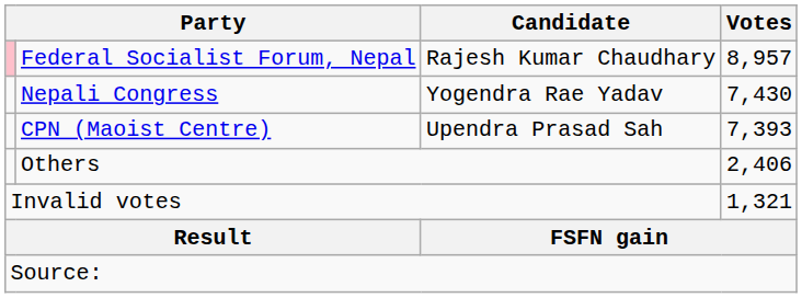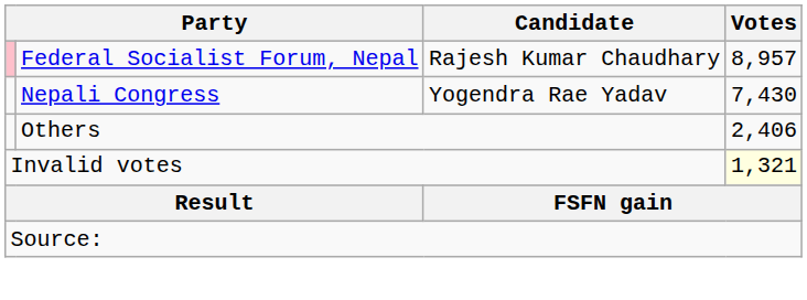- row: CPN (Maoist Centre) | Upendra Prasad Sah | 7,393
Invalid votes | Votes: no background -> lightyellow background
